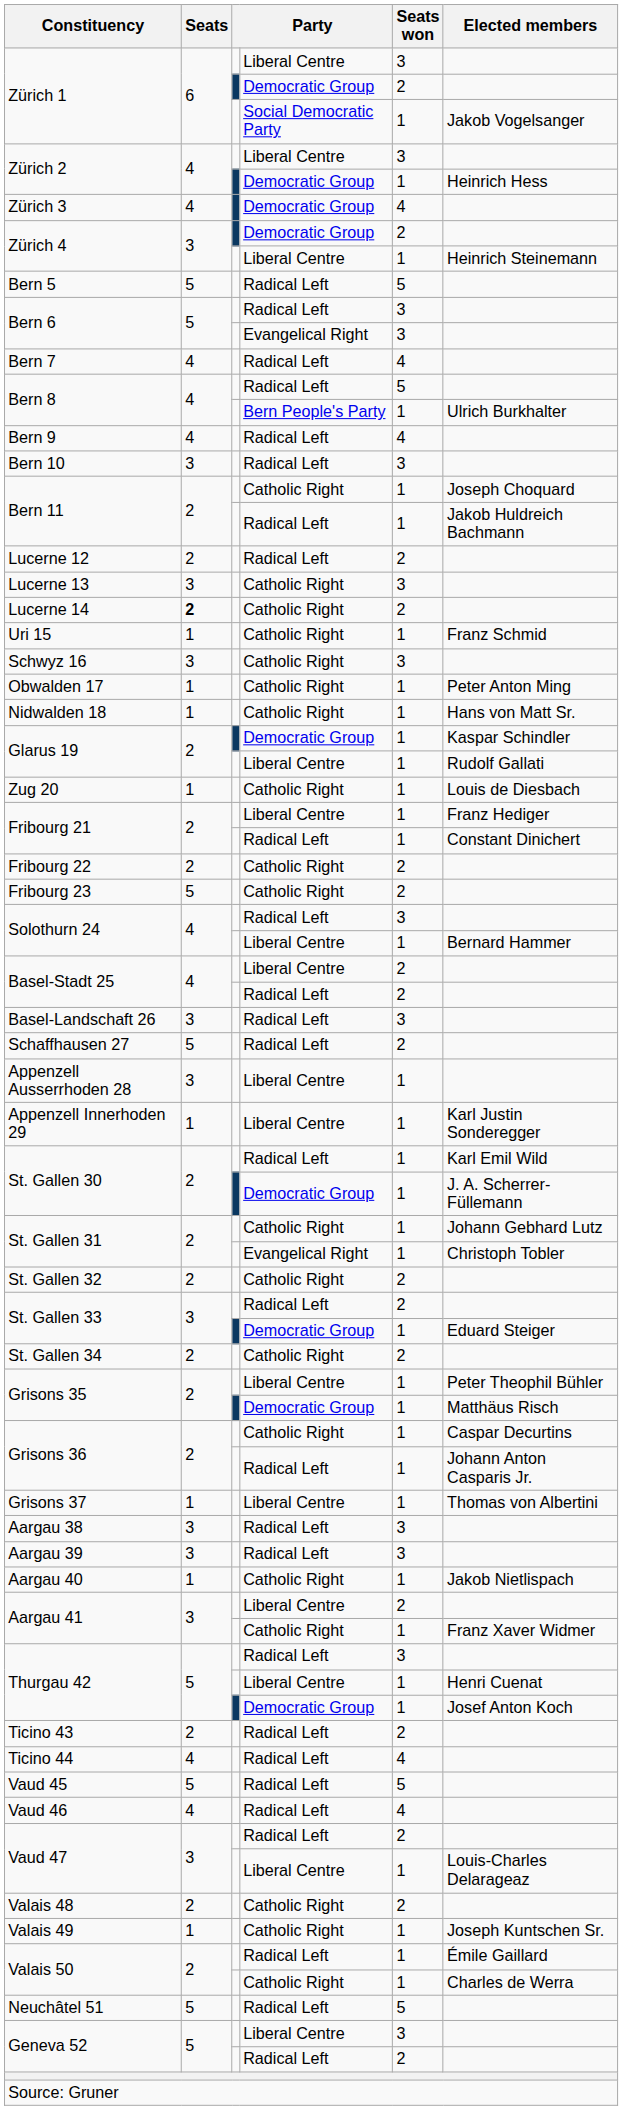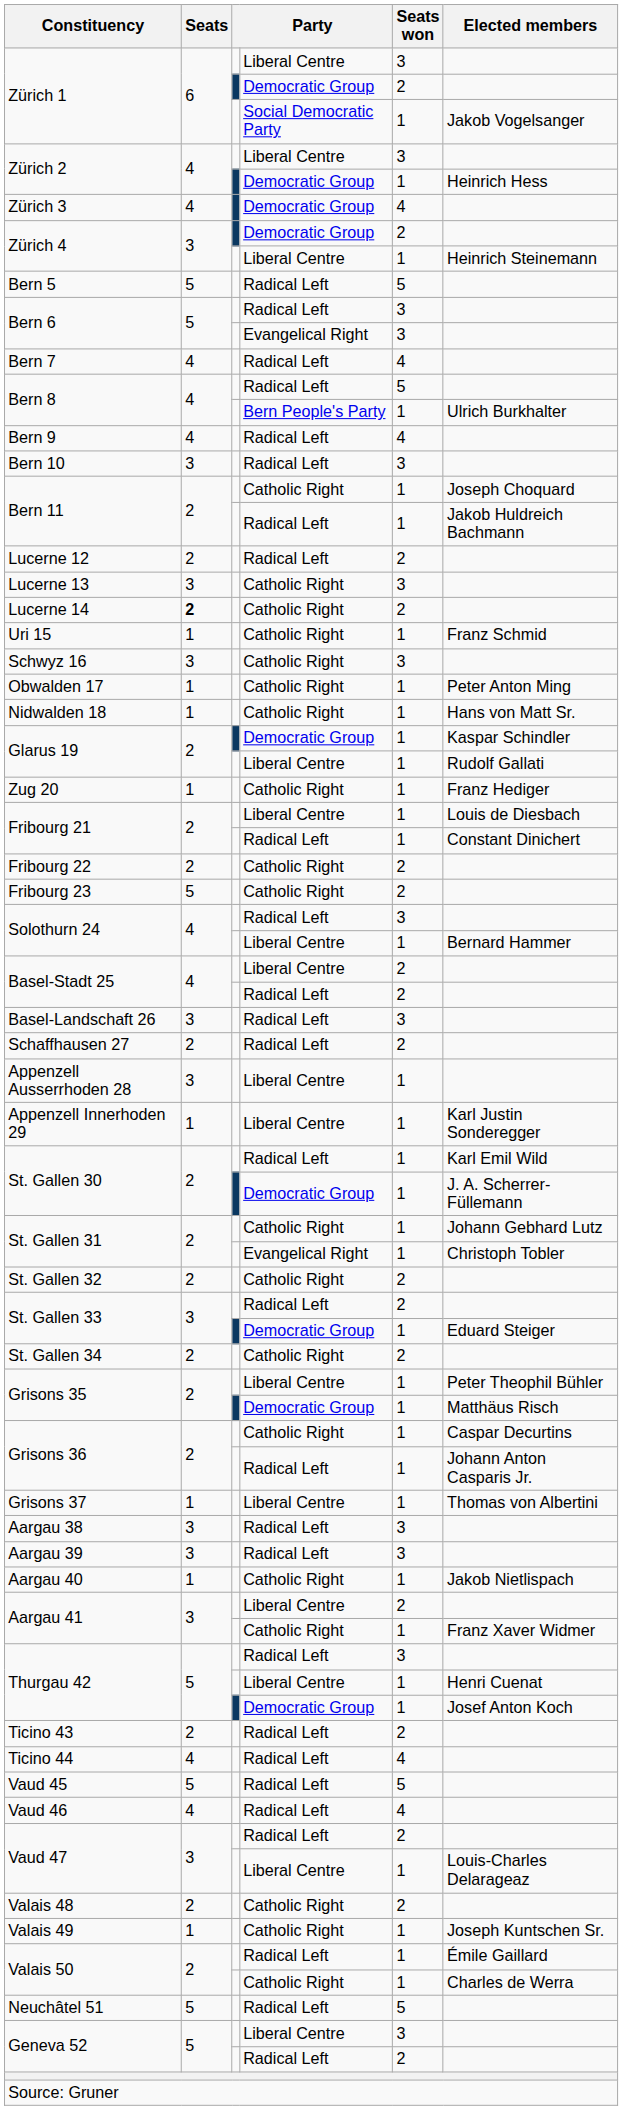Zug 20 | Elected members: Louis de Diesbach -> Franz Hediger
Fribourg 21 / Liberal Centre | Elected members: Franz Hediger -> Louis de Diesbach
Schaffhausen 27 | Seats: 5 -> 2
